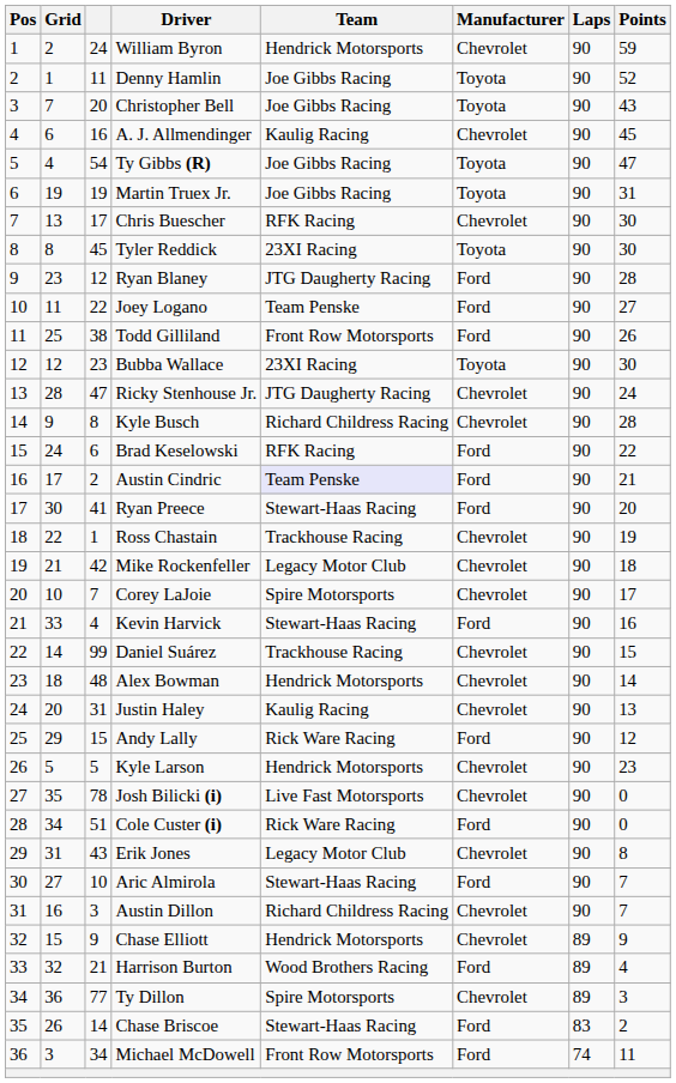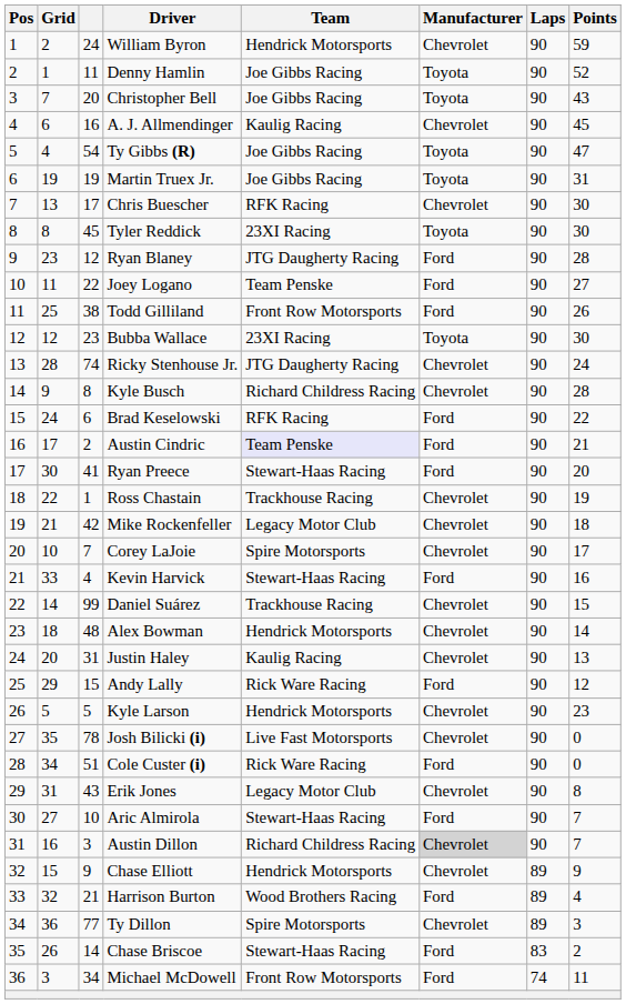Ricky Stenhouse Jr. | column 3: 47 -> 74
Austin Dillon | Manufacturer: no background -> lightgrey background
